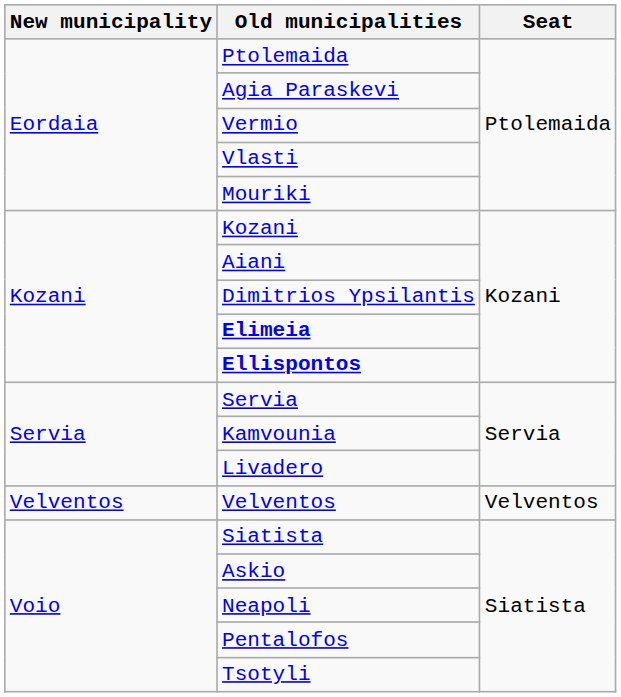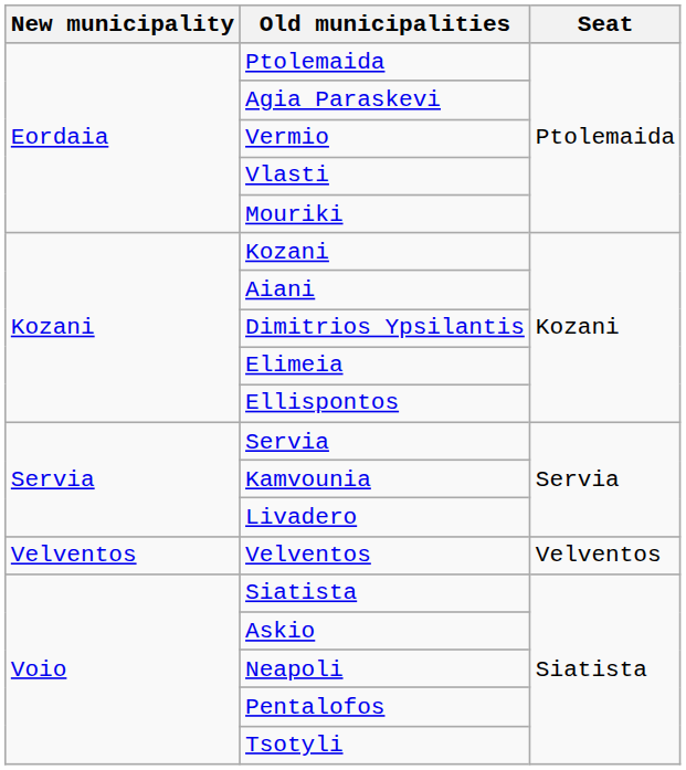Elimeia | Old municipalities: bold -> normal
Ellispontos | Old municipalities: bold -> normal
